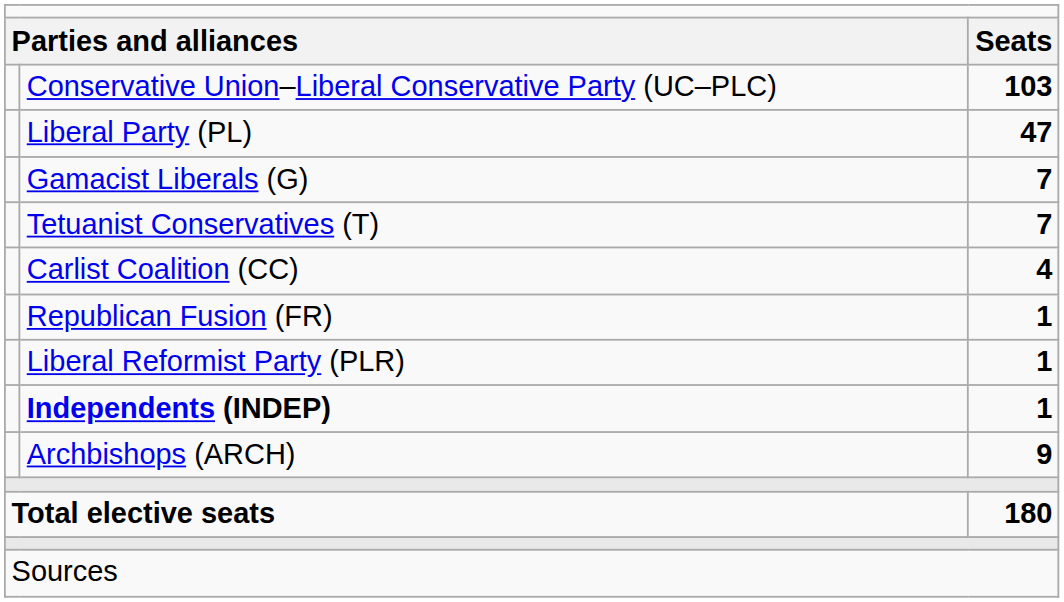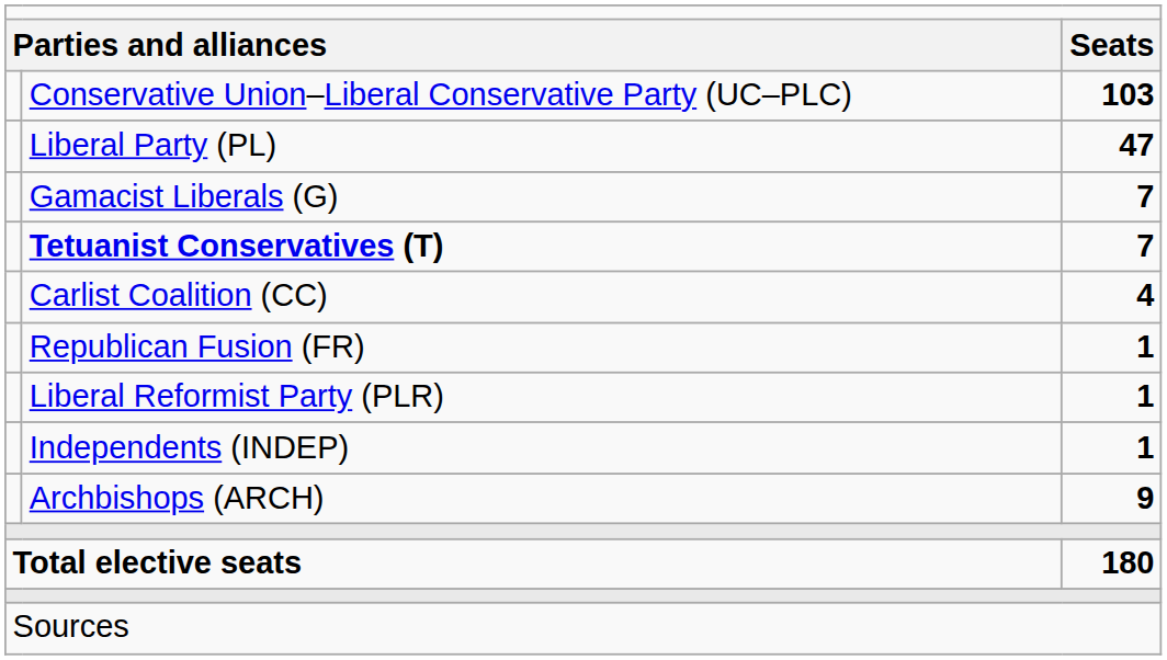Tetuanist Conservatives (T) | column 2: normal -> bold
Independents (INDEP) | column 2: bold -> normal
